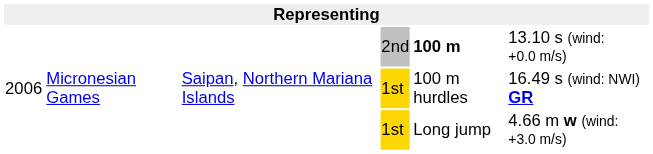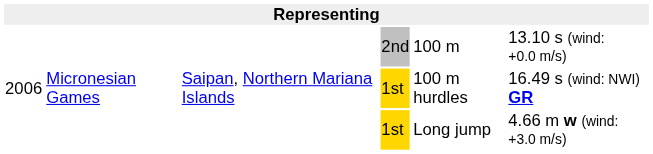2nd | column 5: bold -> normal
